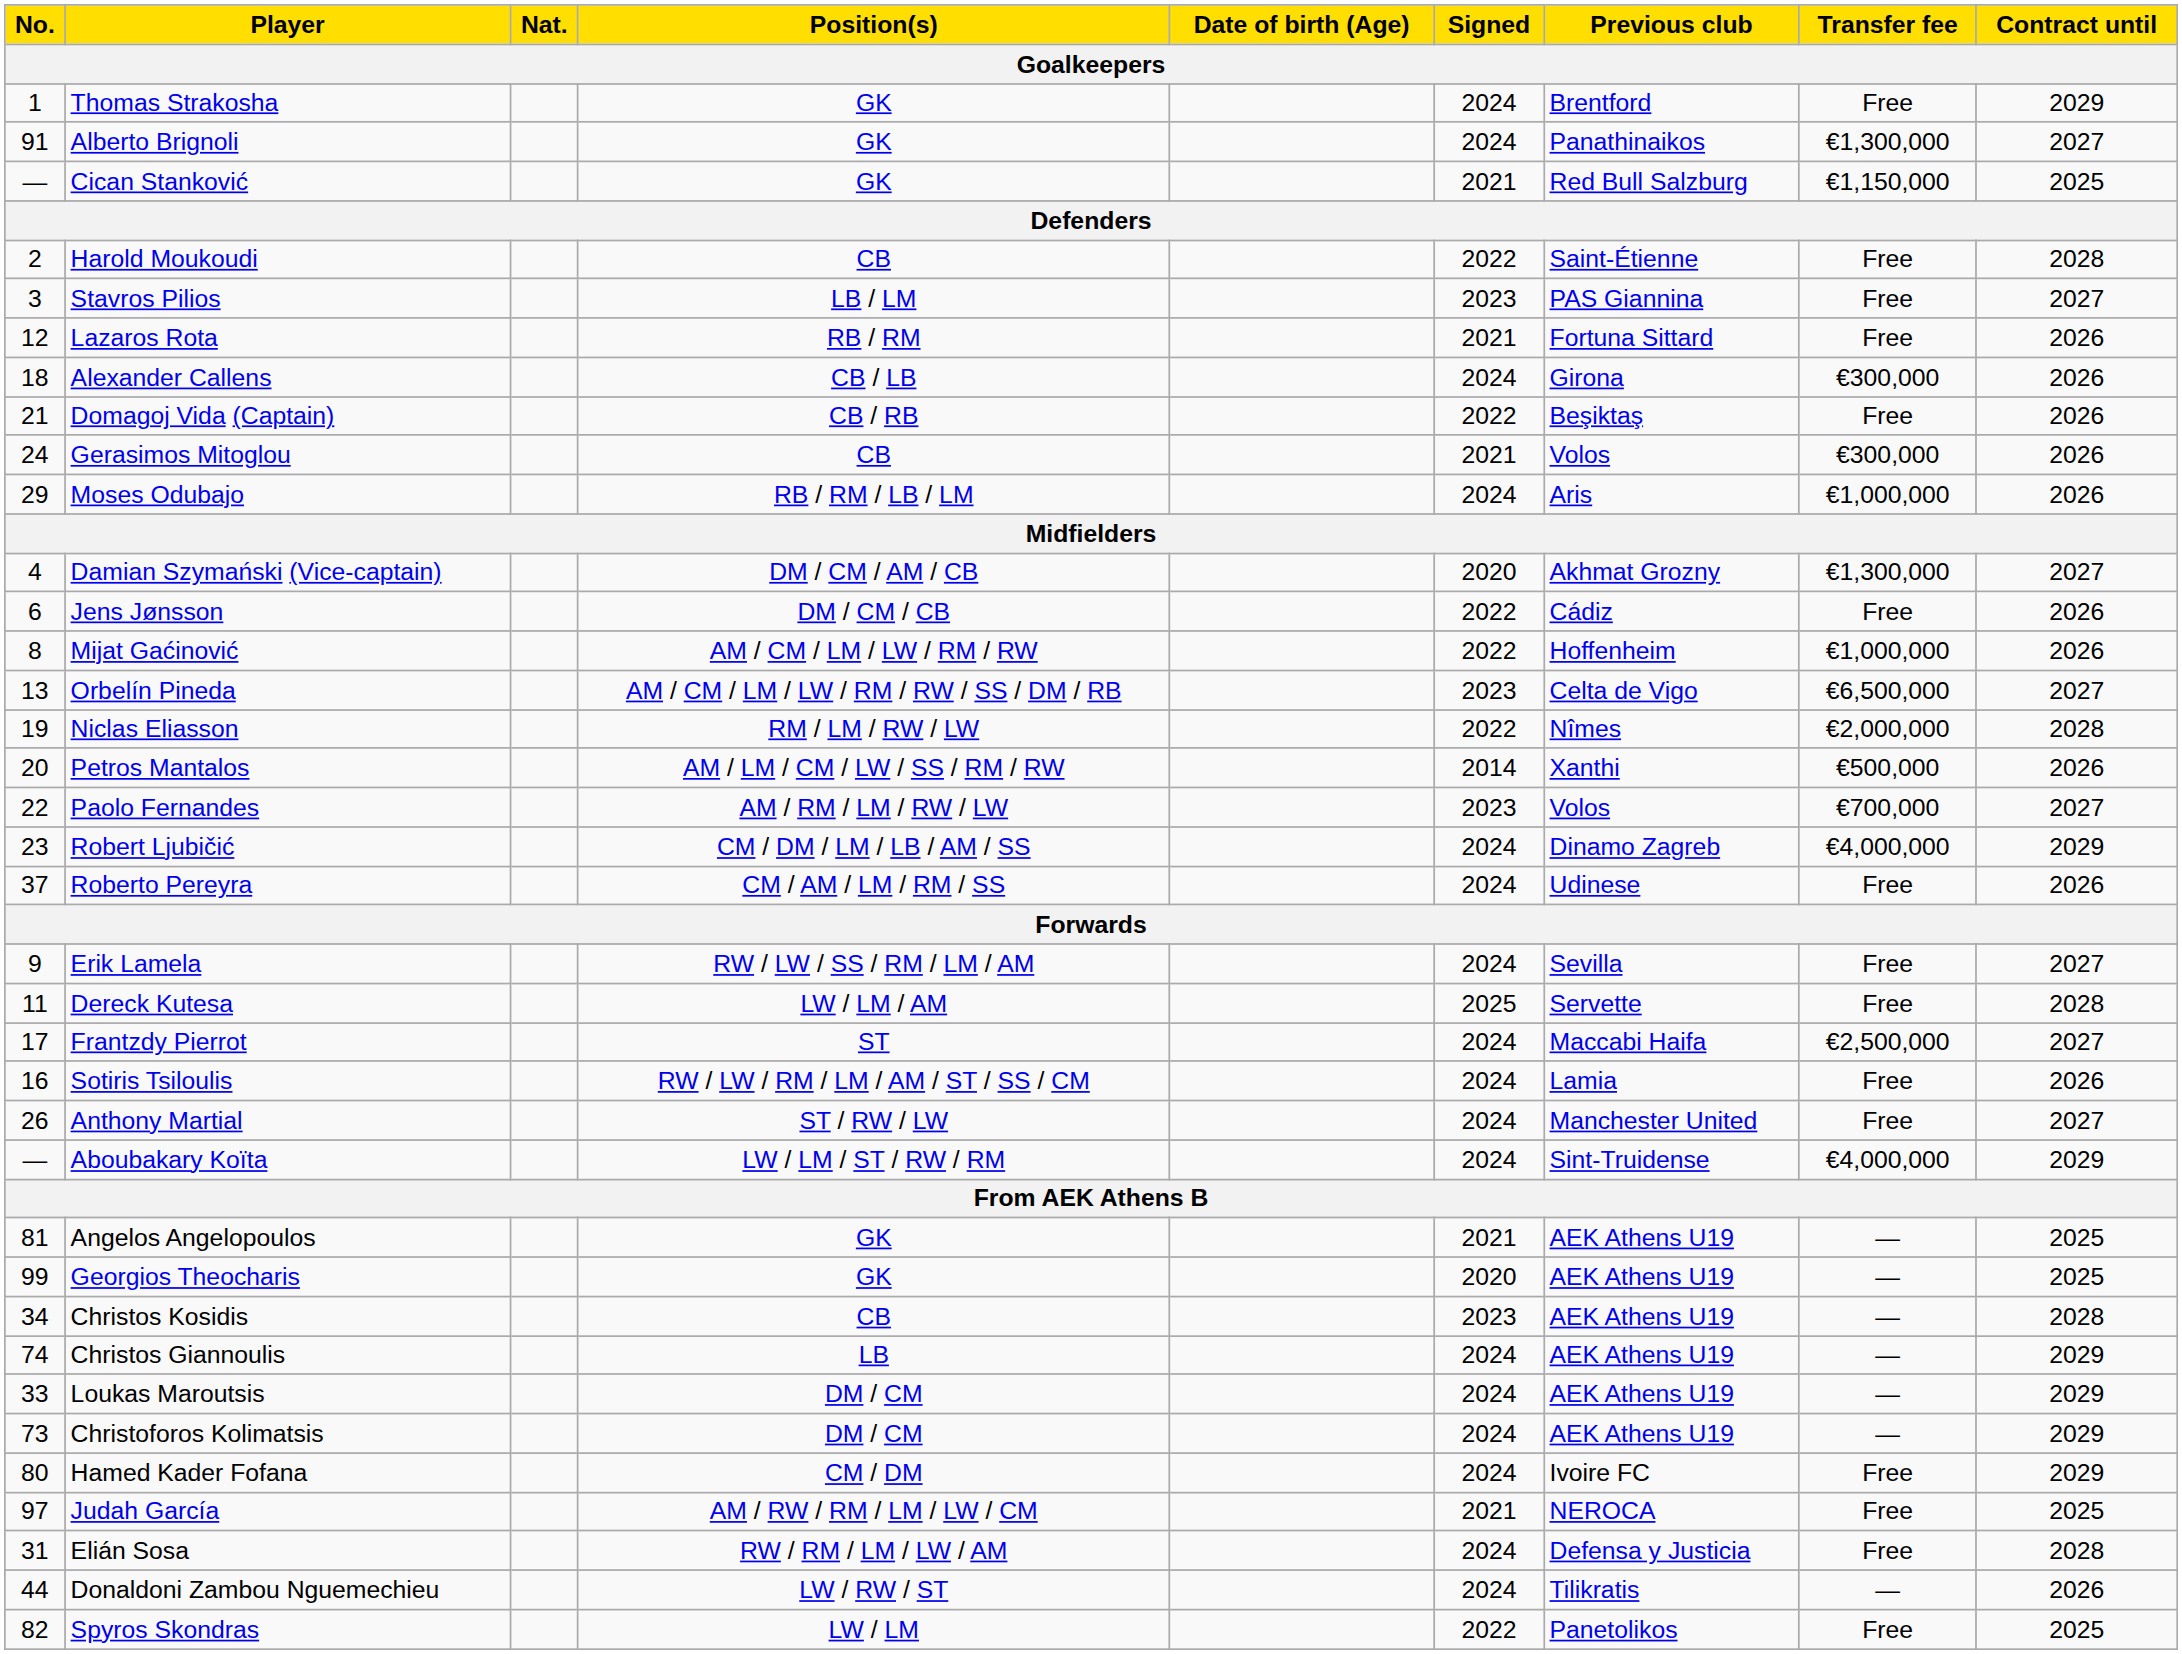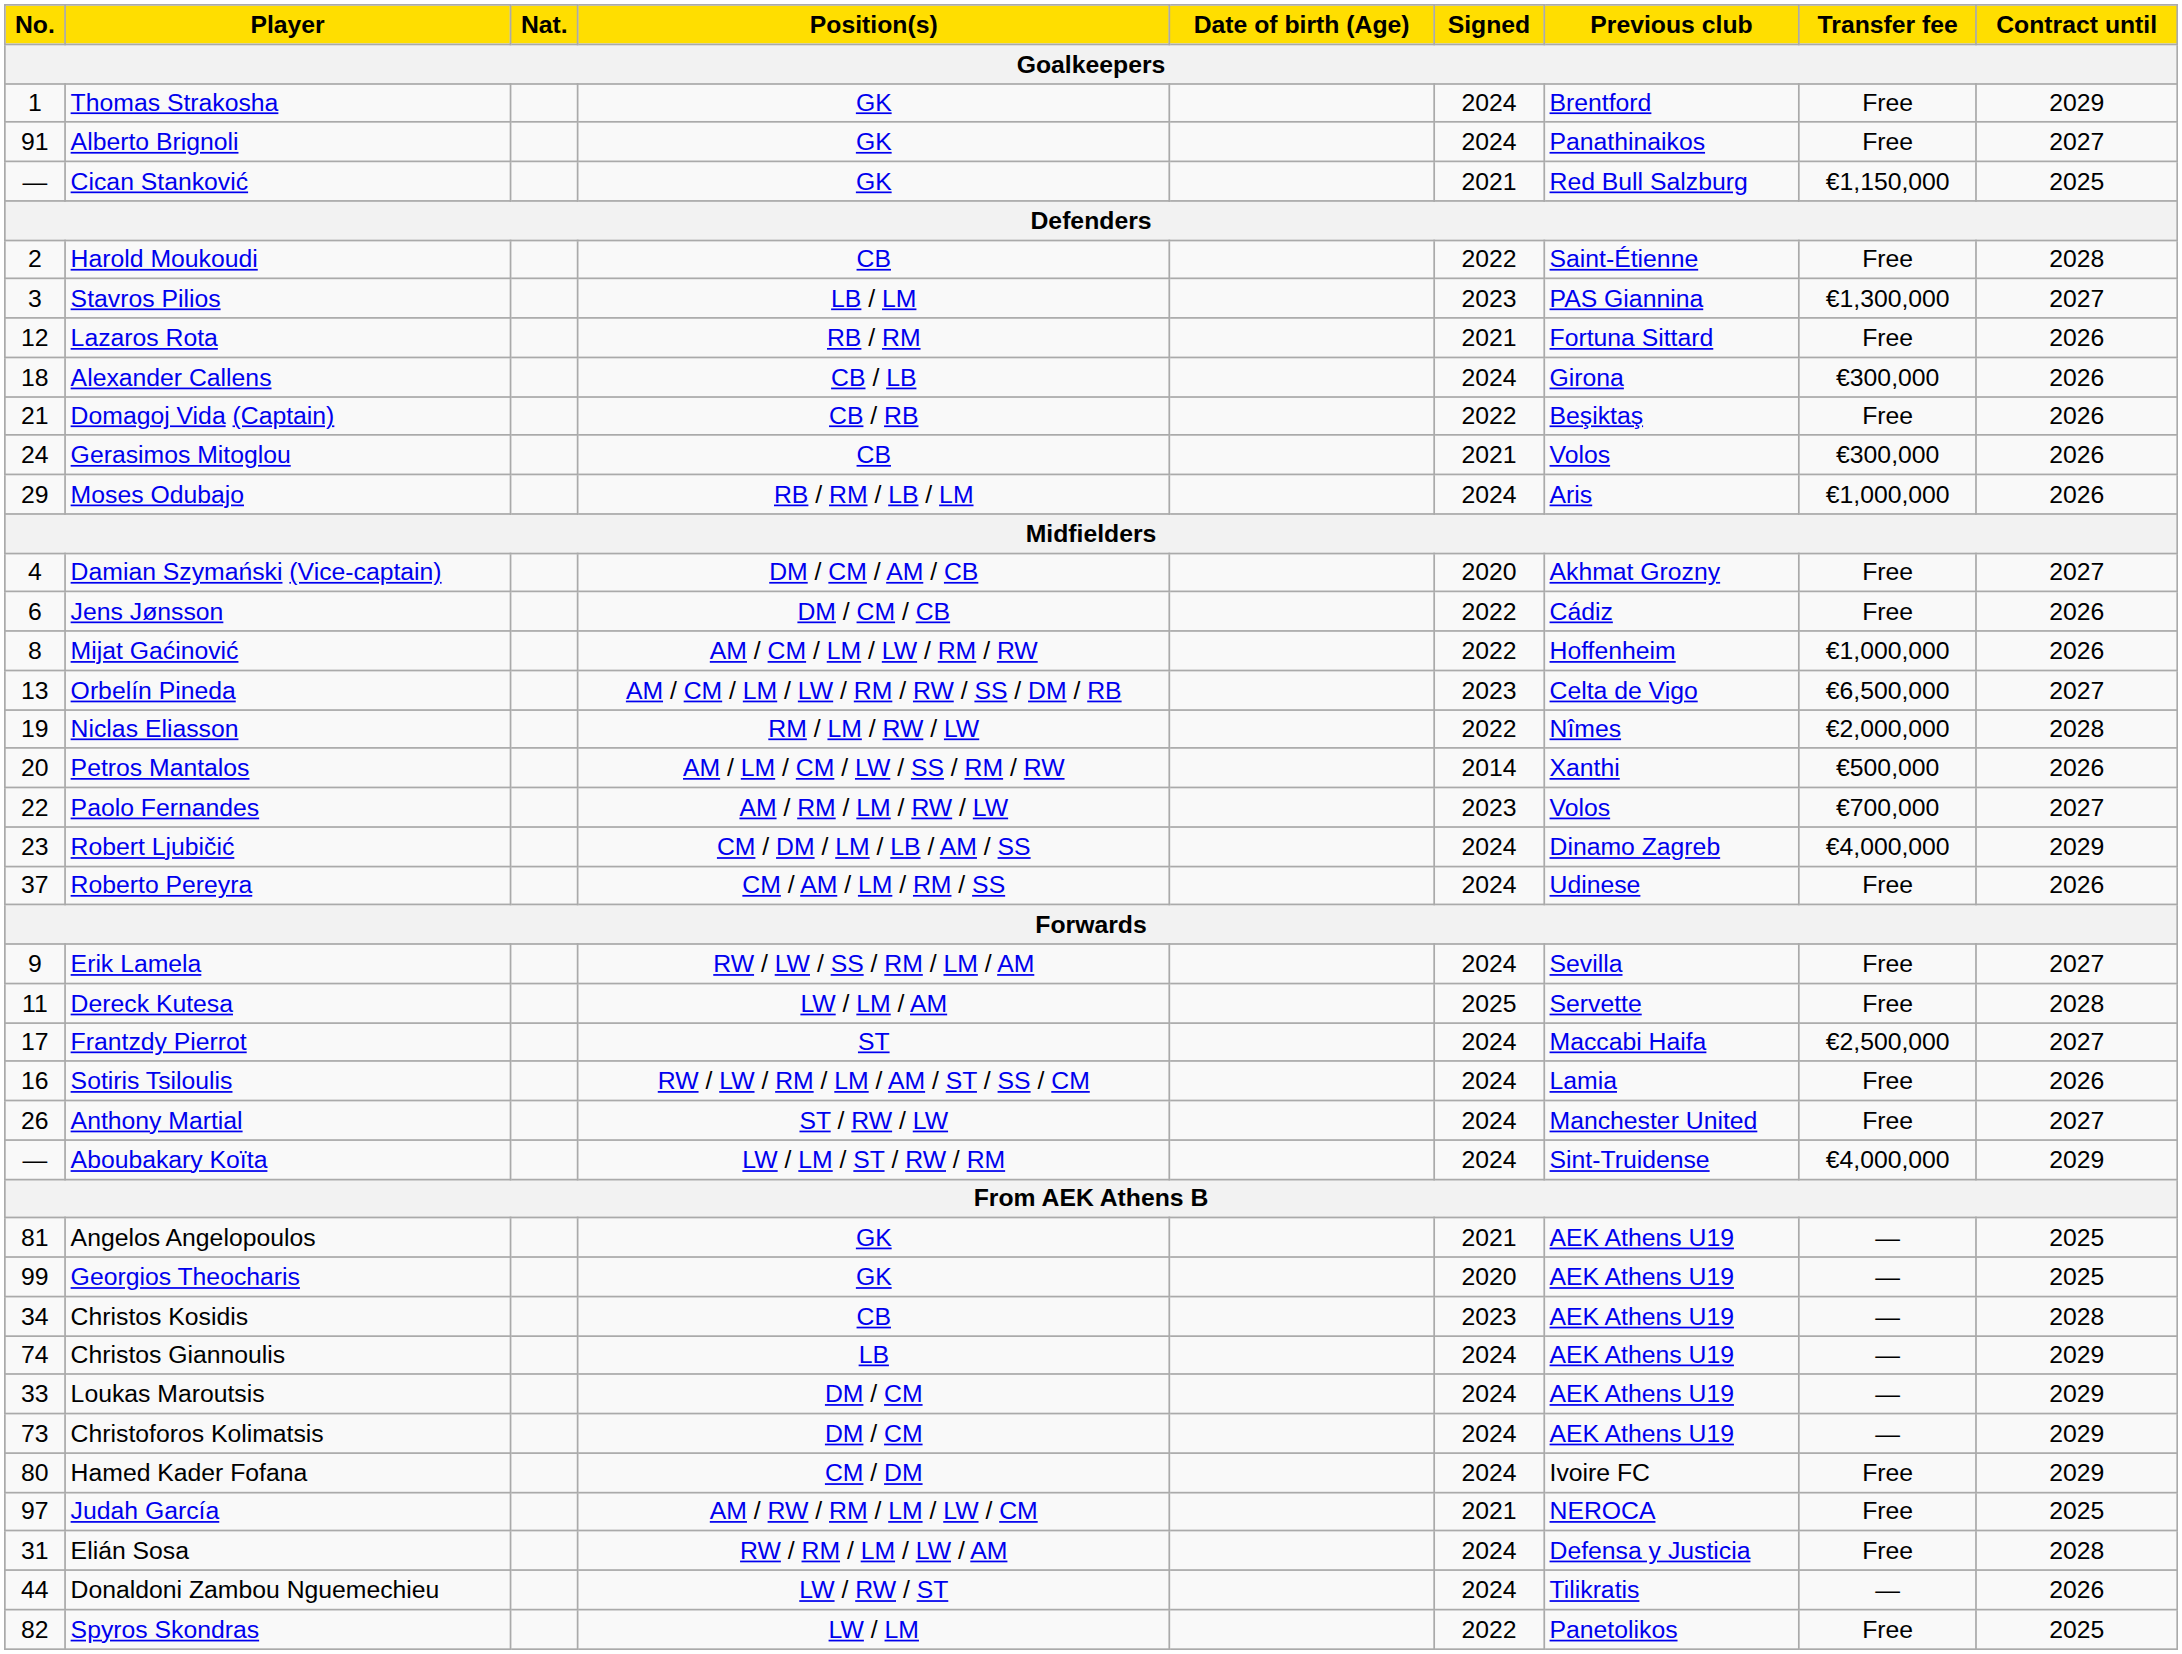Alberto Brignoli | Transfer fee: €1,300,000 -> Free
Stavros Pilios | Transfer fee: Free -> €1,300,000
Damian Szymański (Vice-captain) | Transfer fee: €1,300,000 -> Free
